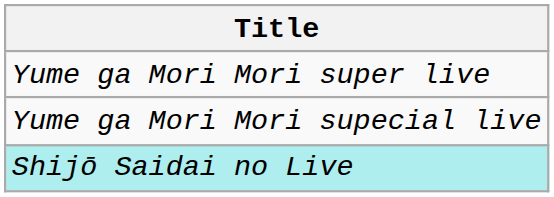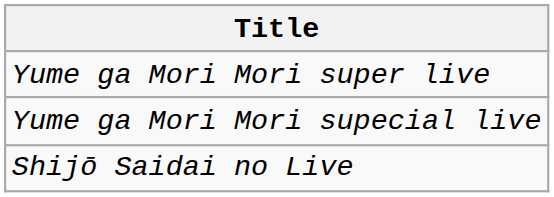row 4 | column 1: paleturquoise background -> no background
